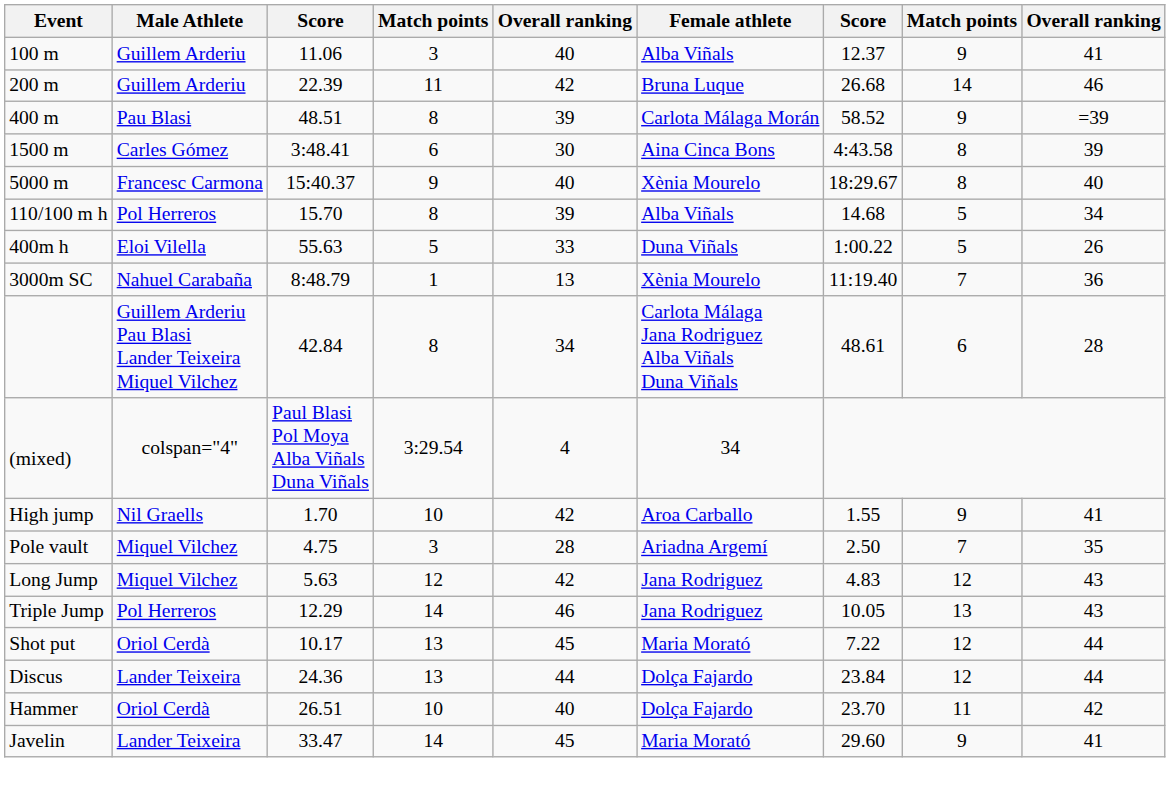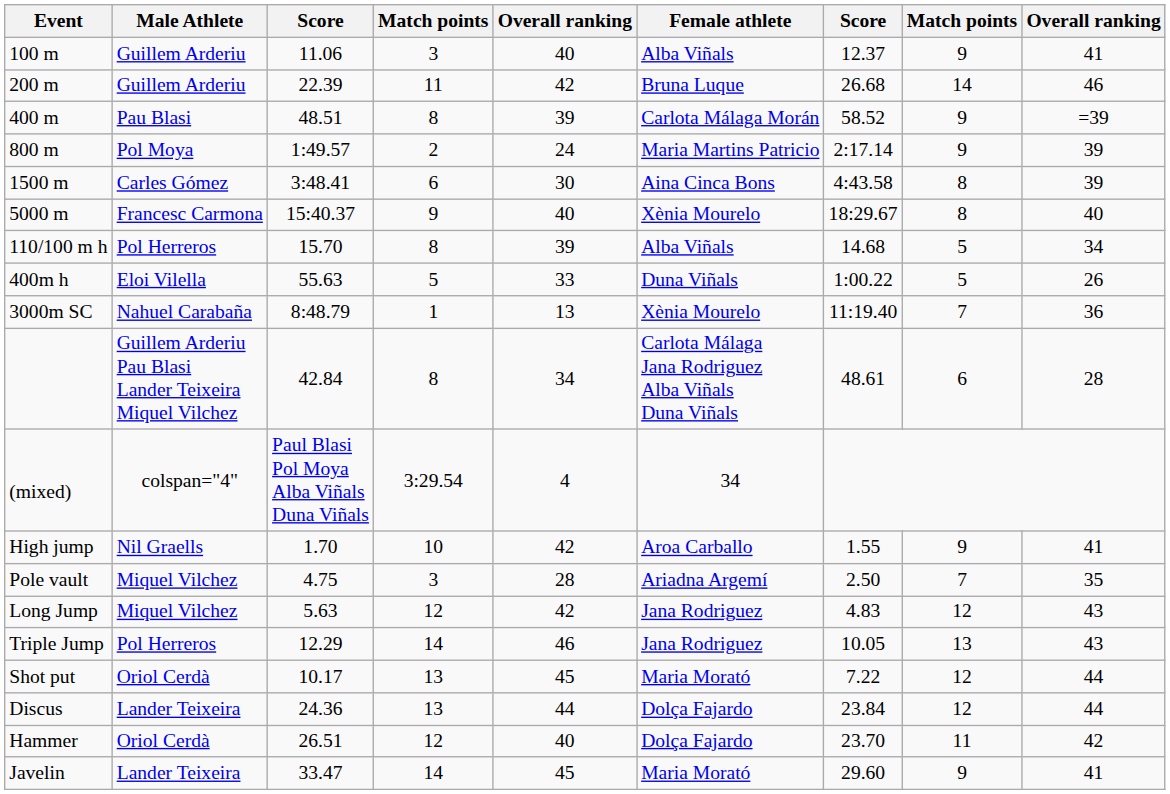+ row: 800 m | Pol Moya | 1:49.57 | 2 | 24 | Maria Martins Patricio | 2:17.14 | 9 | 39
Hammer | column 4: 10 -> 12
